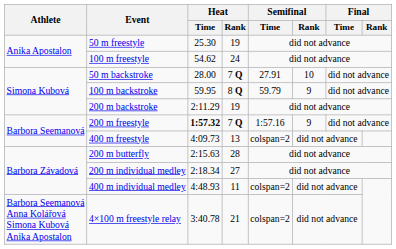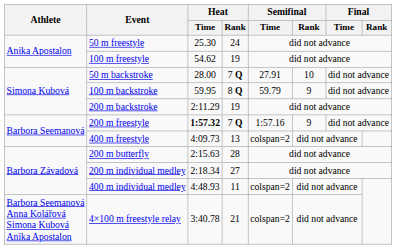50 m freestyle | Heat / Rank: 19 -> 24
100 m freestyle | Heat / Rank: 24 -> 19
